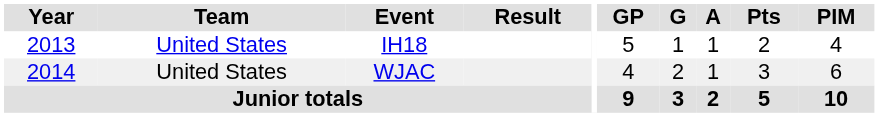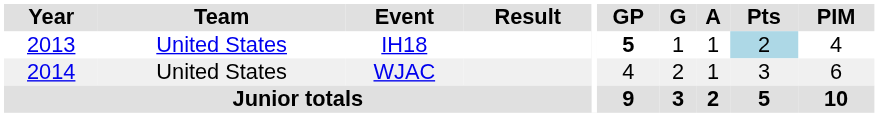IH18 | GP: normal -> bold
IH18 | Pts: no background -> lightblue background
